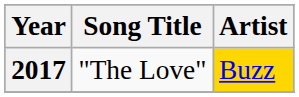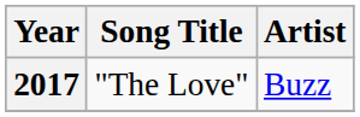2017 | Artist: gold background -> no background
